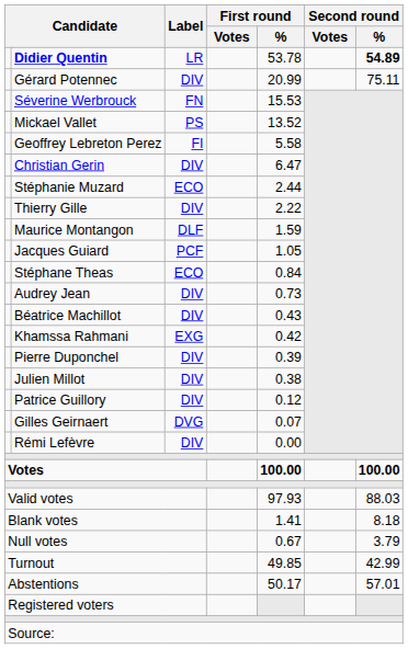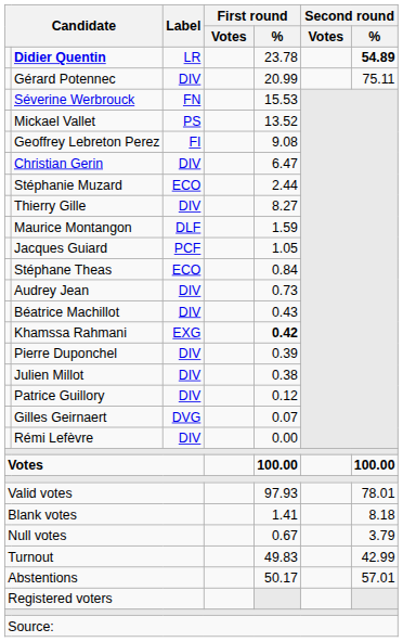Didier Quentin | First round / %: 53.78 -> 23.78
Geoffrey Lebreton Perez | First round / %: 5.58 -> 9.08
Thierry Gille | First round / %: 2.22 -> 8.27
Khamssa Rahmani | First round / %: normal -> bold
Valid votes | Second round / %: 88.03 -> 78.01
Turnout | First round / %: 49.85 -> 49.83
